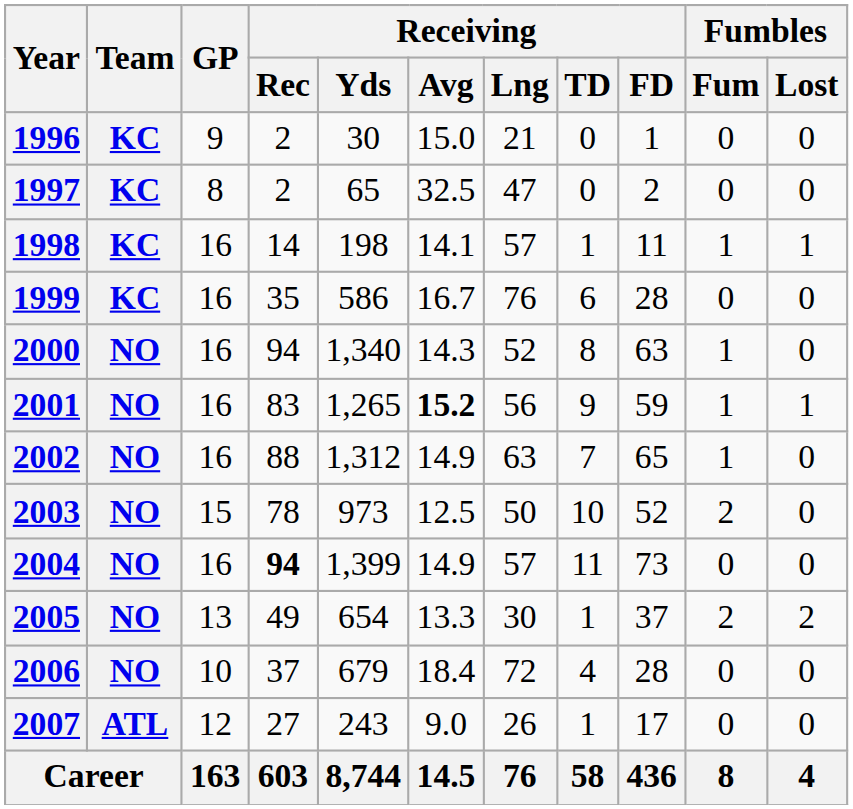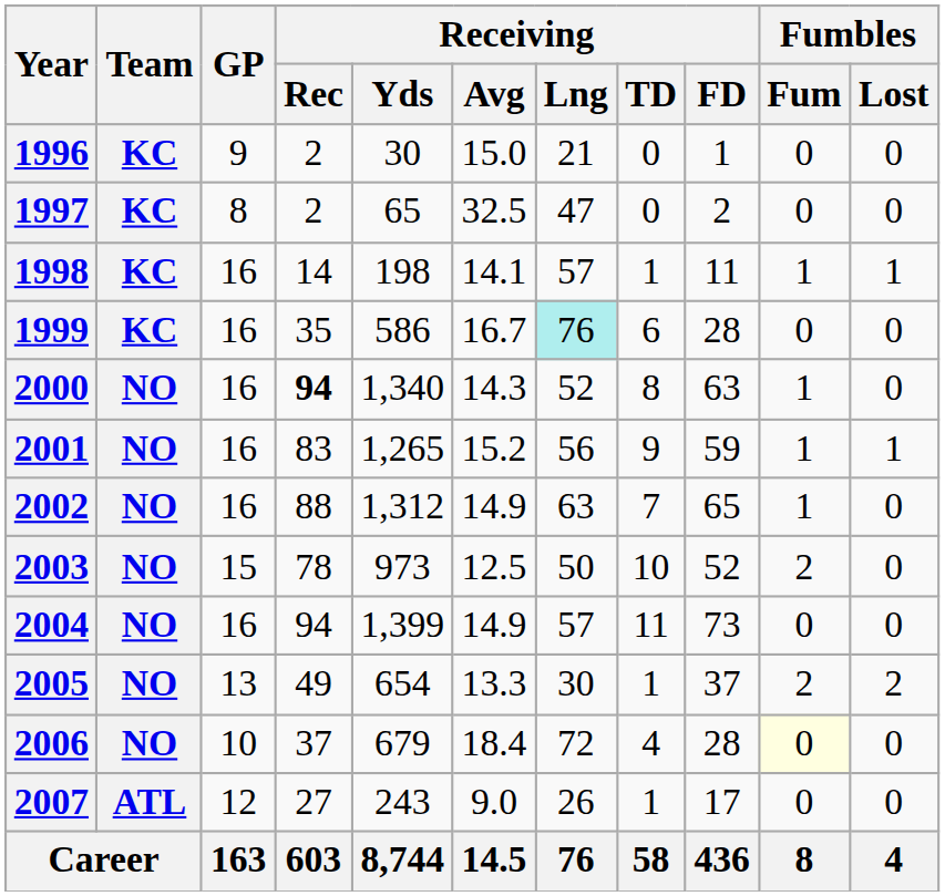1999 | Receiving / Lng: no background -> paleturquoise background
2000 | Receiving / Rec: normal -> bold
2001 | Receiving / Avg: bold -> normal
2004 | Receiving / Rec: bold -> normal
2006 | Fumbles / Fum: no background -> lightyellow background
